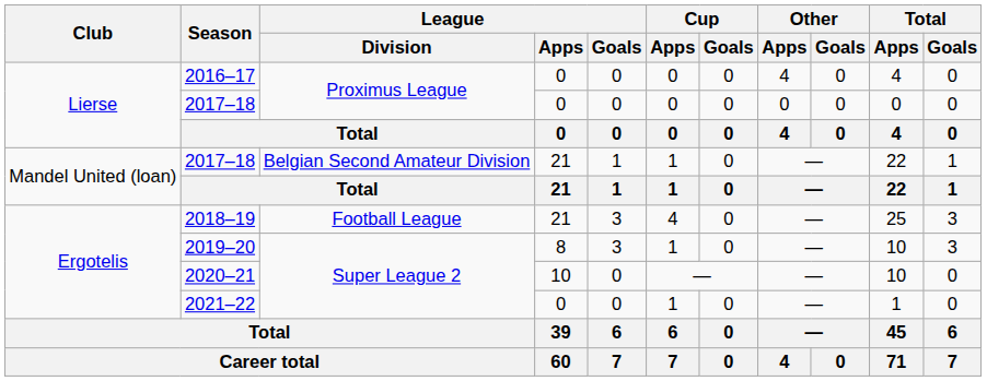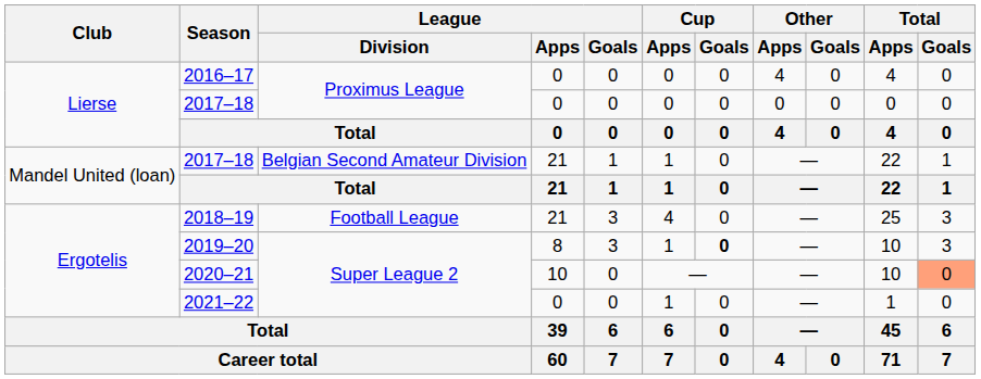2019–20 | Cup / Goals: normal -> bold
2020–21 | Total / Goals: no background -> lightsalmon background
